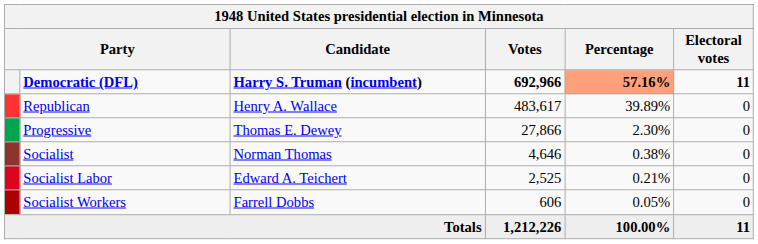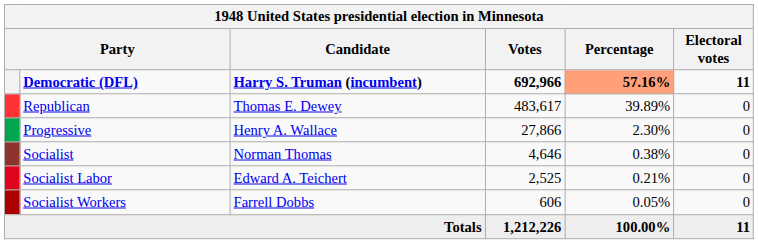Republican | Candidate: Henry A. Wallace -> Thomas E. Dewey
Progressive | Candidate: Thomas E. Dewey -> Henry A. Wallace
